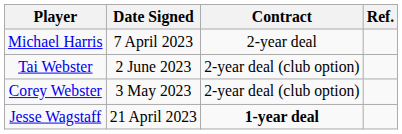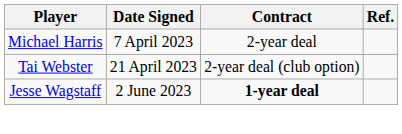Tai Webster | Date Signed: 2 June 2023 -> 21 April 2023
- row: Corey Webster | 3 May 2023 | 2-year deal (club option)
Jesse Wagstaff | Date Signed: 21 April 2023 -> 2 June 2023
